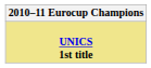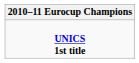row 2 | column 1: khaki background -> no background
